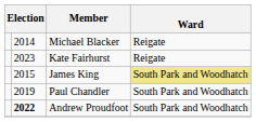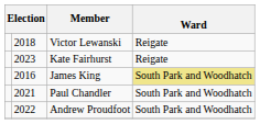- row: 2014 | Michael Blacker | Reigate
+ row: 2018 | Victor Lewanski | Reigate
James King | column 2: 2015 -> 2016
Paul Chandler | column 2: 2019 -> 2021
Andrew Proudfoot | column 2: bold -> normal
